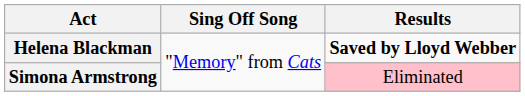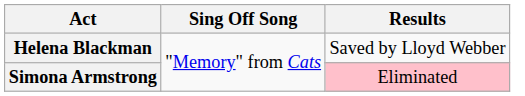Helena Blackman | Results: bold -> normal
